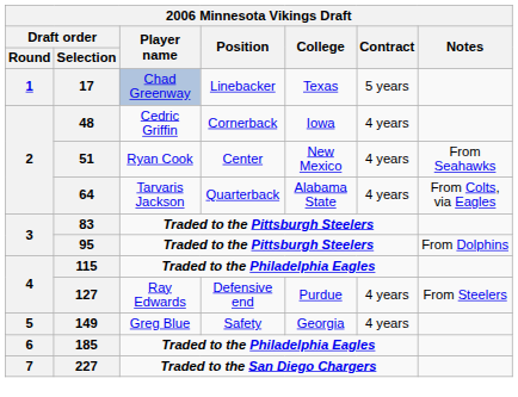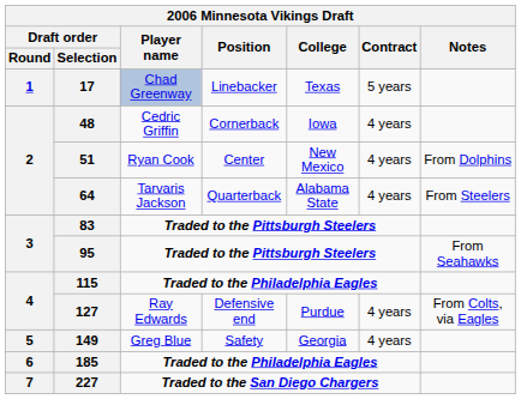51 | Notes: From Seahawks -> From Dolphins
64 | Notes: From Colts, via Eagles -> From Steelers
95 | Notes: From Dolphins -> From Seahawks
127 | Notes: From Steelers -> From Colts, via Eagles
